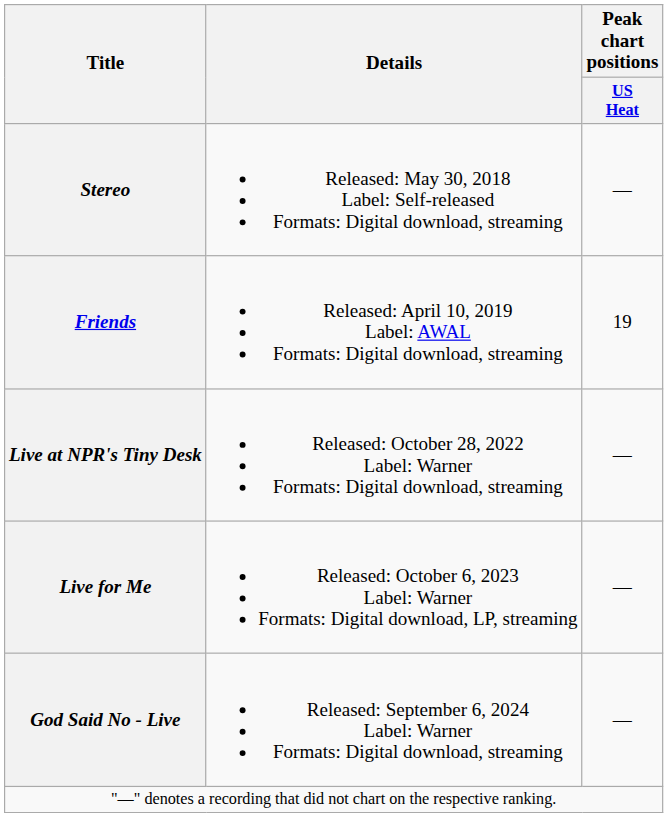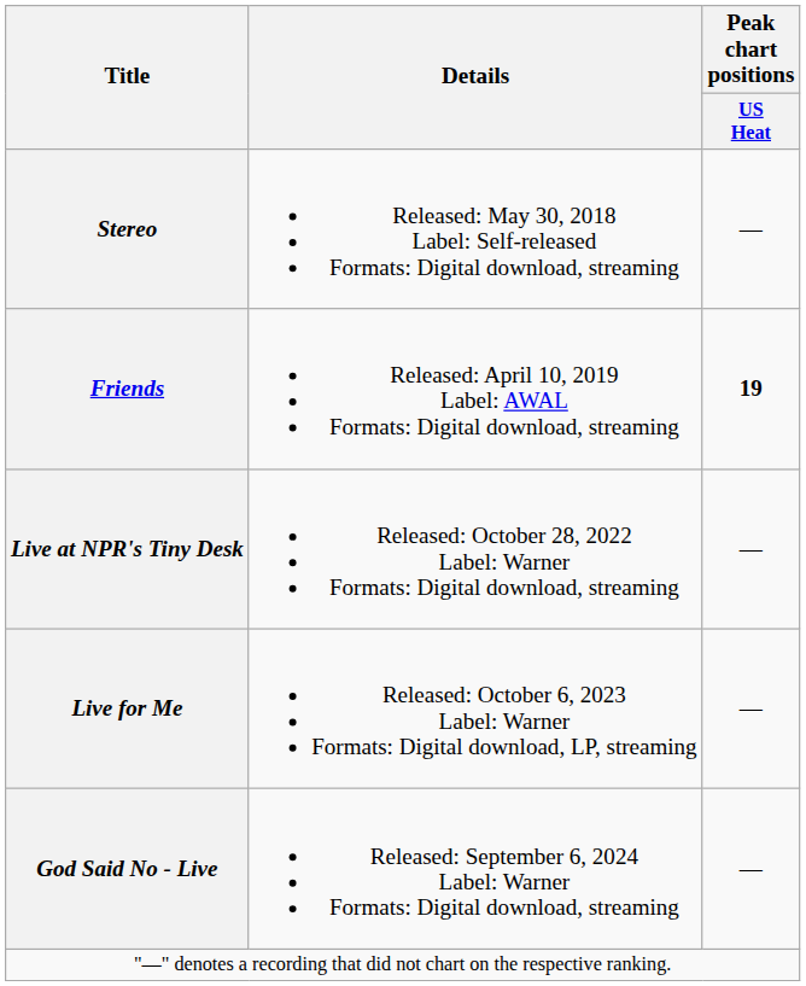Friends | Peak chart positions / US Heat: normal -> bold
